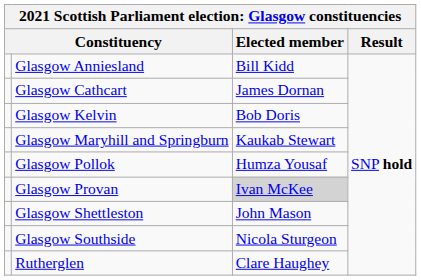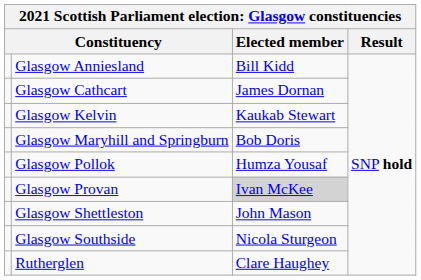Glasgow Kelvin | Elected member: Bob Doris -> Kaukab Stewart
Glasgow Maryhill and Springburn | Elected member: Kaukab Stewart -> Bob Doris
